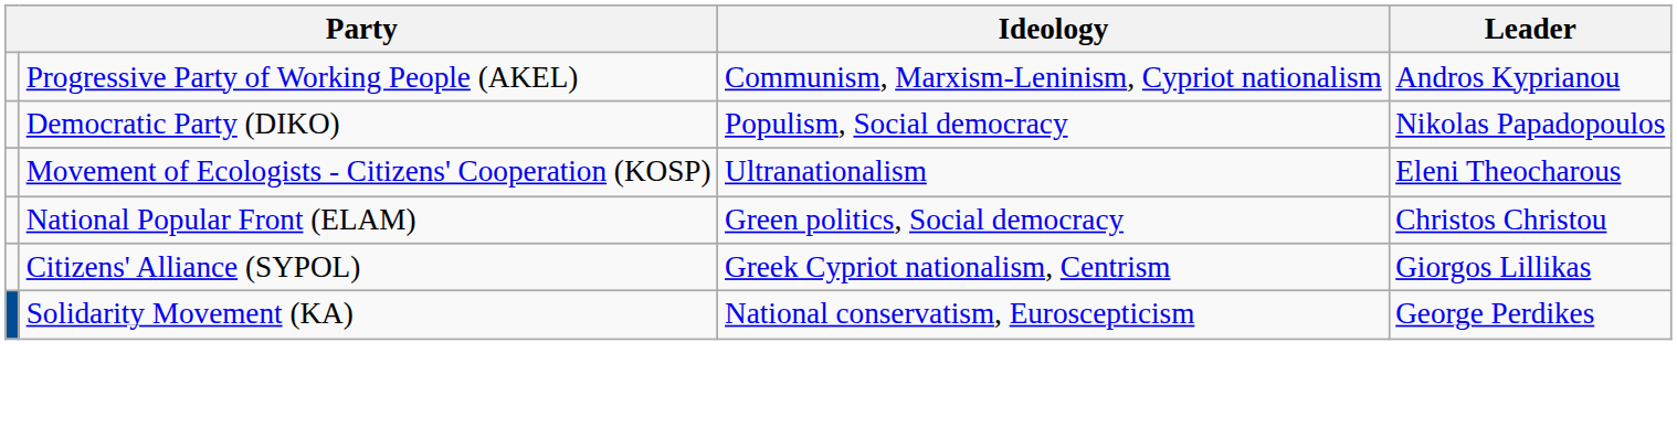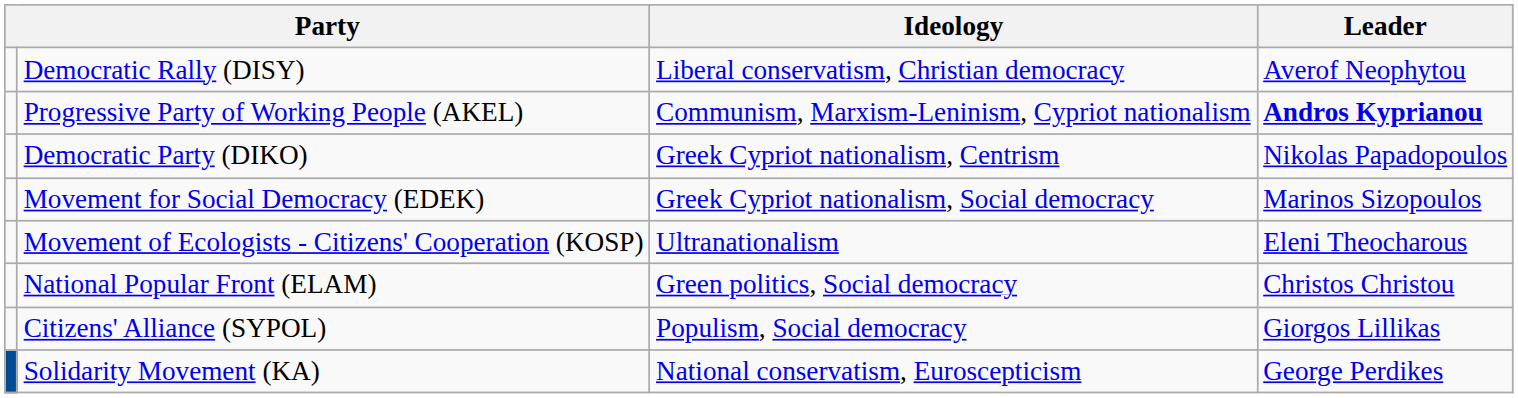+ row: Democratic Rally (DISY) | Liberal conservatism, Christian democracy | Averof Neophytou
Progressive Party of Working People (AKEL) | Leader: normal -> bold
Democratic Party (DIKO) | Ideology: Populism, Social democracy -> Greek Cypriot nationalism, Centrism
+ row: Movement for Social Democracy (EDEK) | Greek Cypriot nationalism, Social democracy | Marinos Sizopoulos
Citizens' Alliance (SYPOL) | Ideology: Greek Cypriot nationalism, Centrism -> Populism, Social democracy
